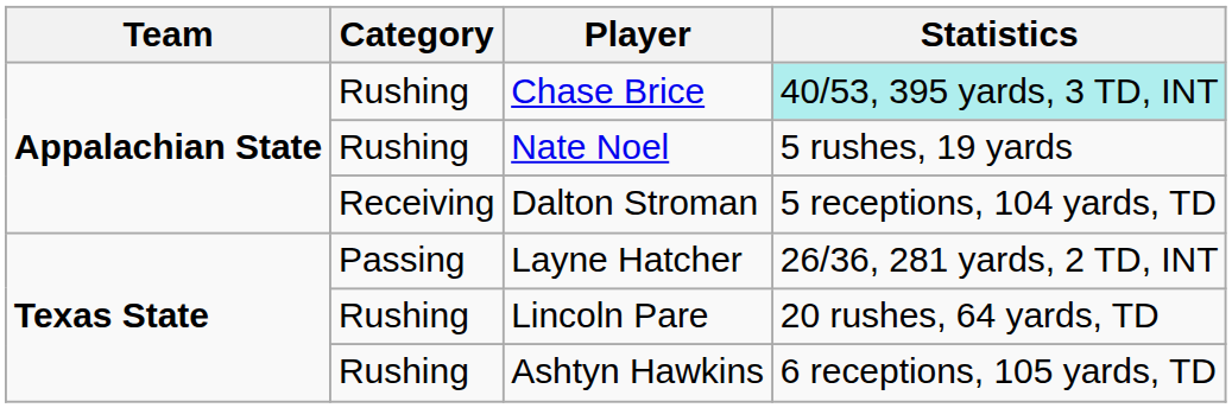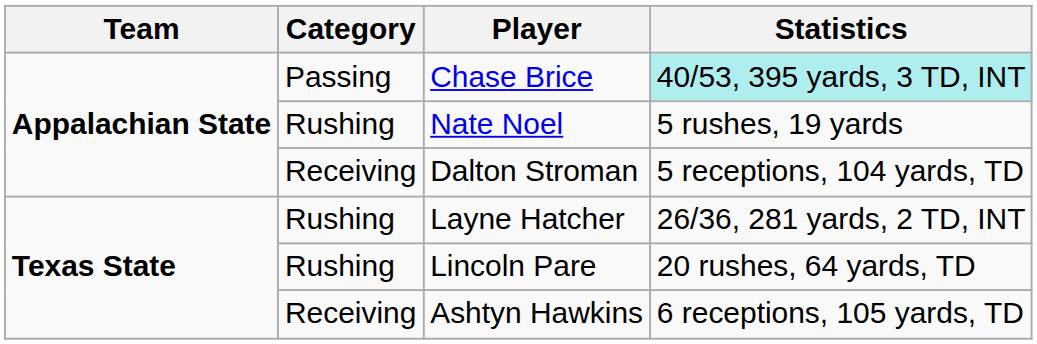Chase Brice | Category: Rushing -> Passing
Layne Hatcher | Category: Passing -> Rushing
Ashtyn Hawkins | Category: Rushing -> Receiving
